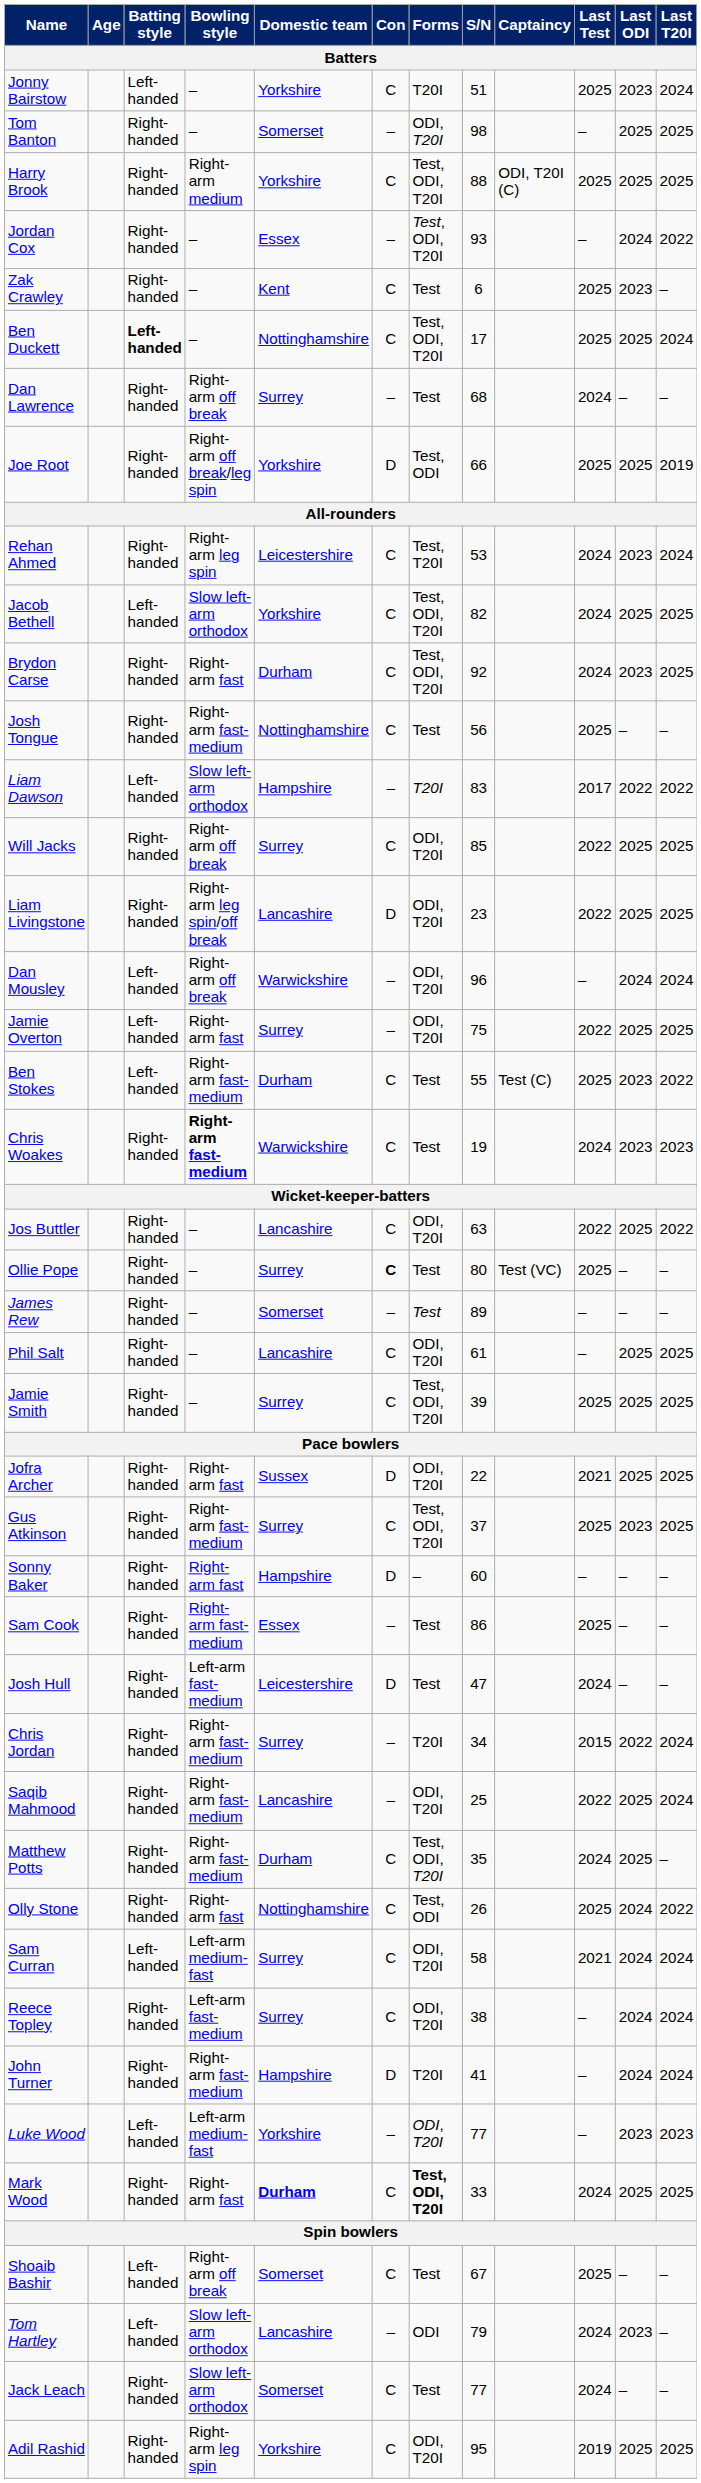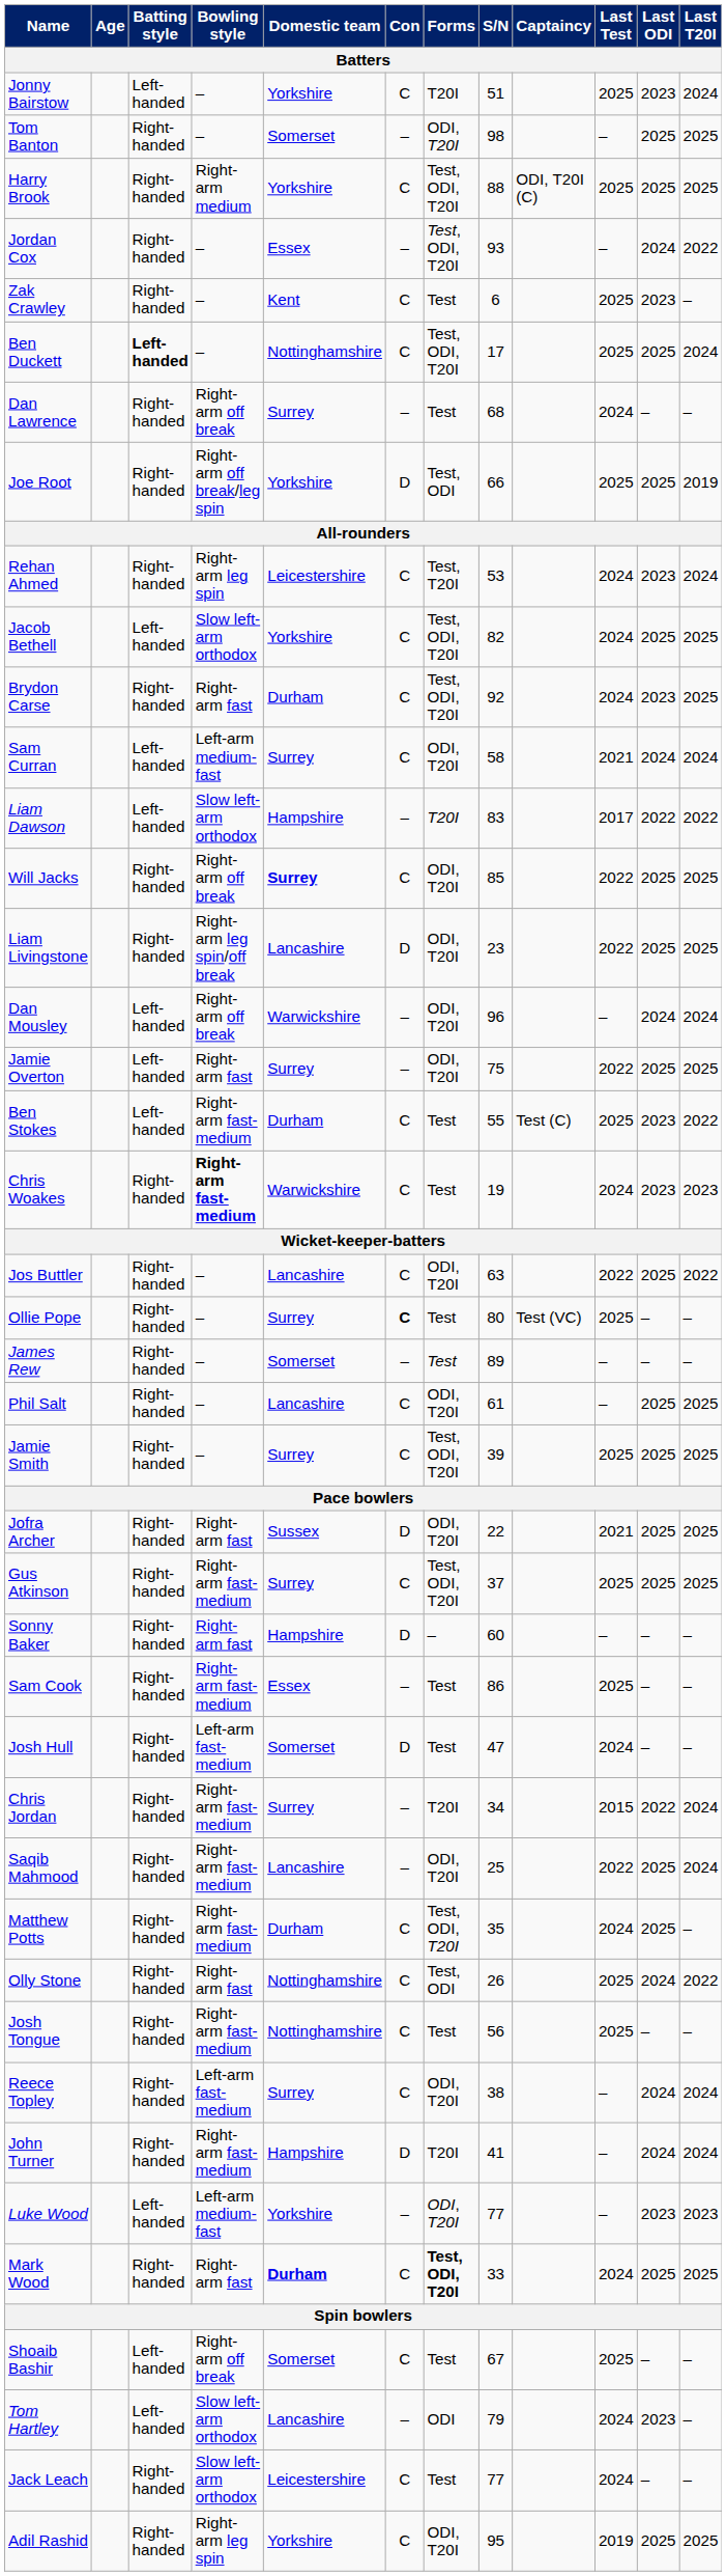rows swapped: Sam Curran <-> Josh Tongue
Will Jacks | Domestic team: normal -> bold
Gus Atkinson | Last ODI: 2023 -> 2025
Josh Hull | Domestic team: Leicestershire -> Somerset
Jack Leach | Domestic team: Somerset -> Leicestershire
